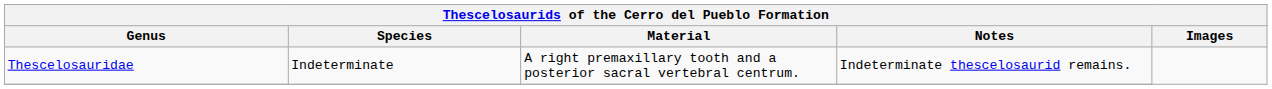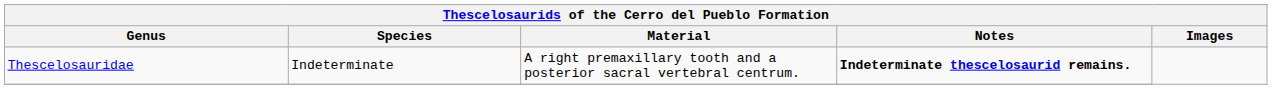Thescelosauridae | Notes: normal -> bold
